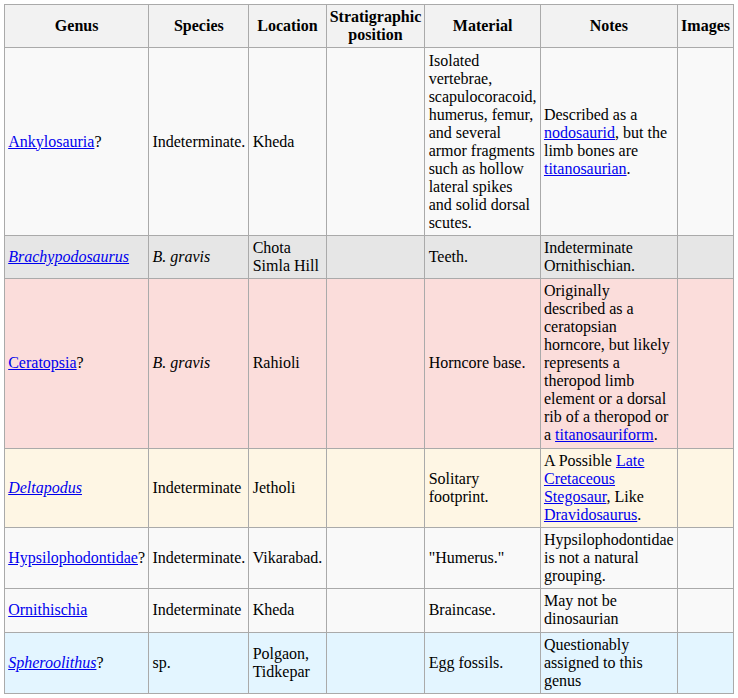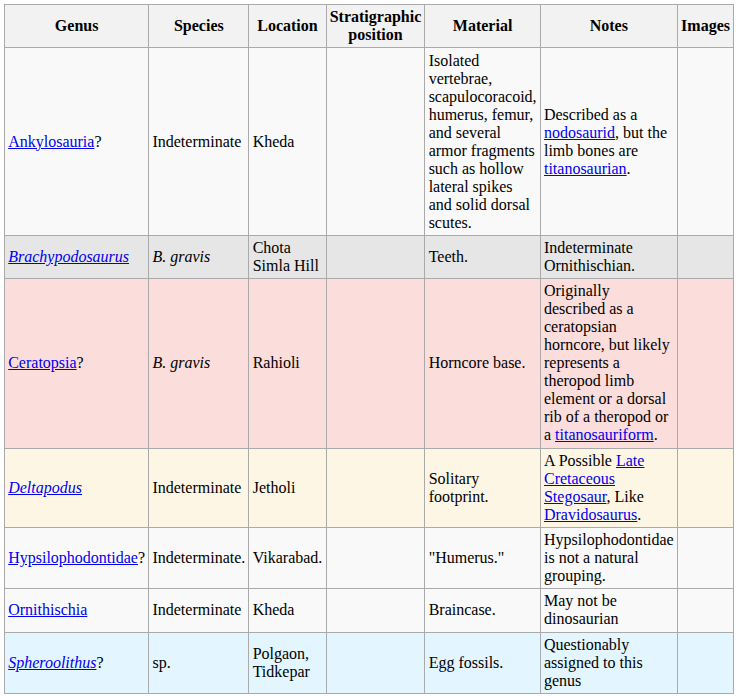Ankylosauria? | Species: Indeterminate. -> Indeterminate
